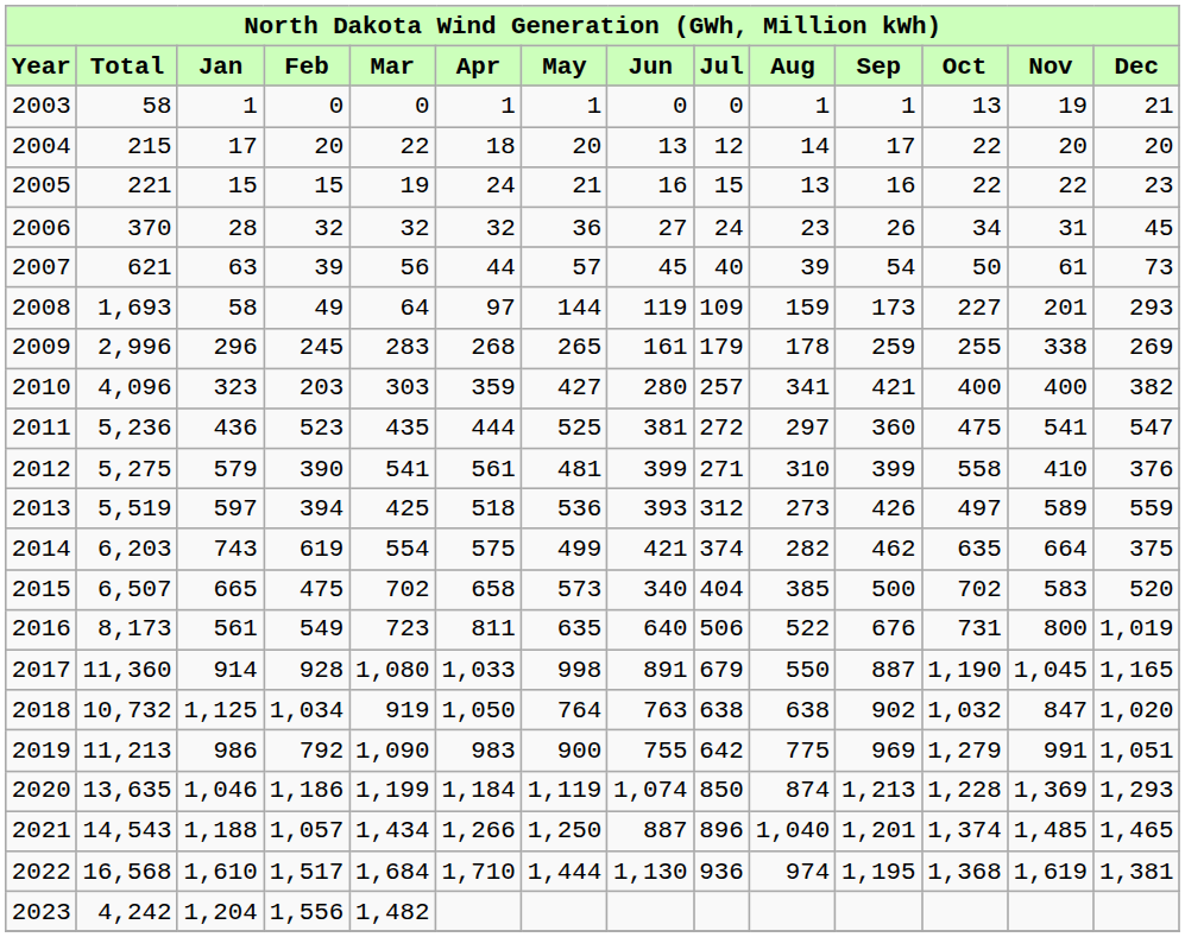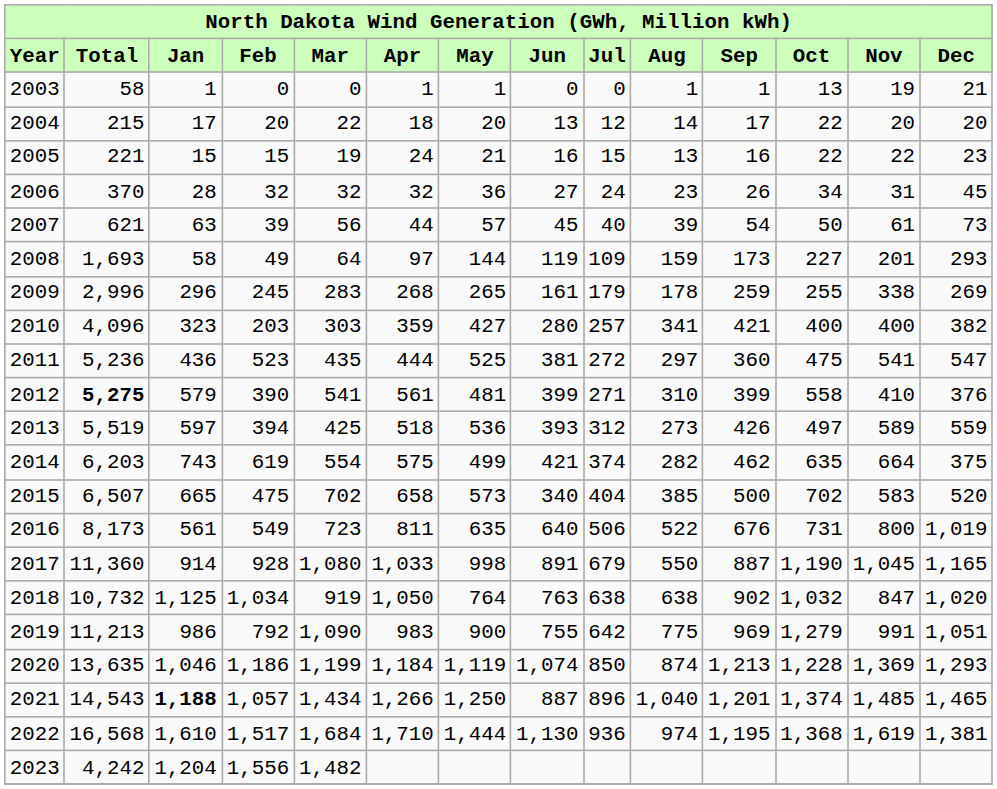2012 | Total: normal -> bold
2021 | Jan: normal -> bold
